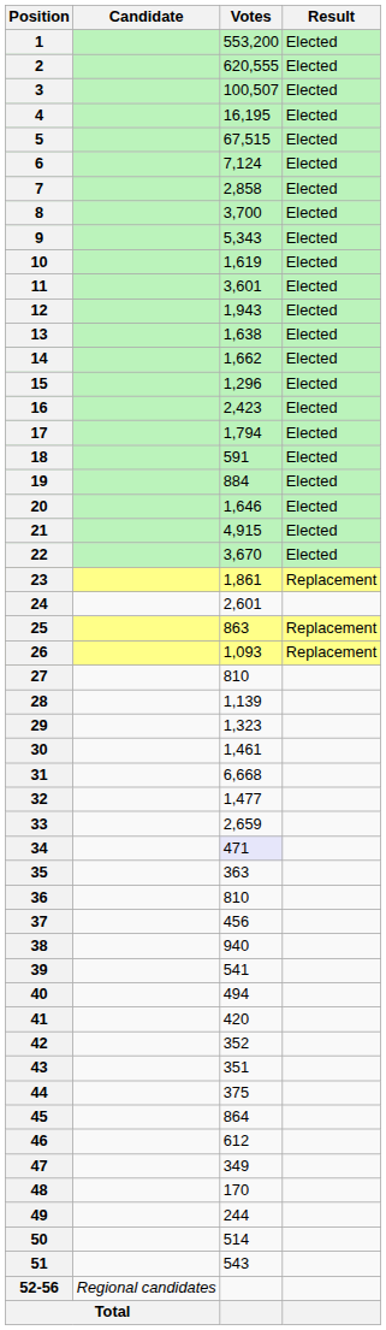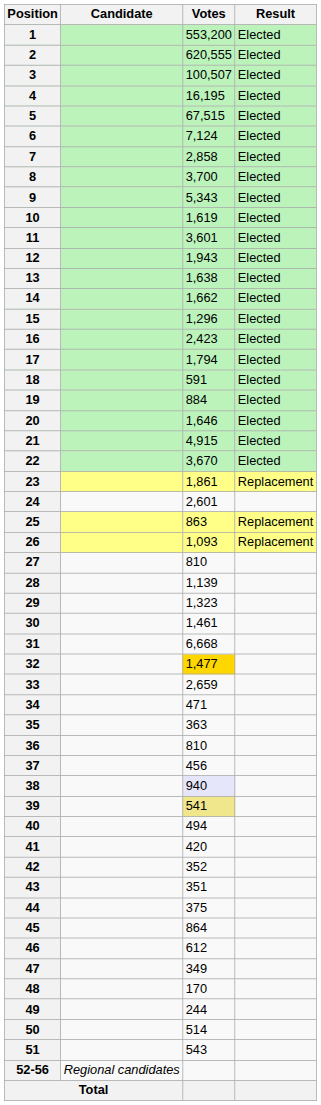32 | Votes: no background -> gold background
34 | Votes: lavender background -> no background
38 | Votes: no background -> lavender background
39 | Votes: no background -> khaki background
